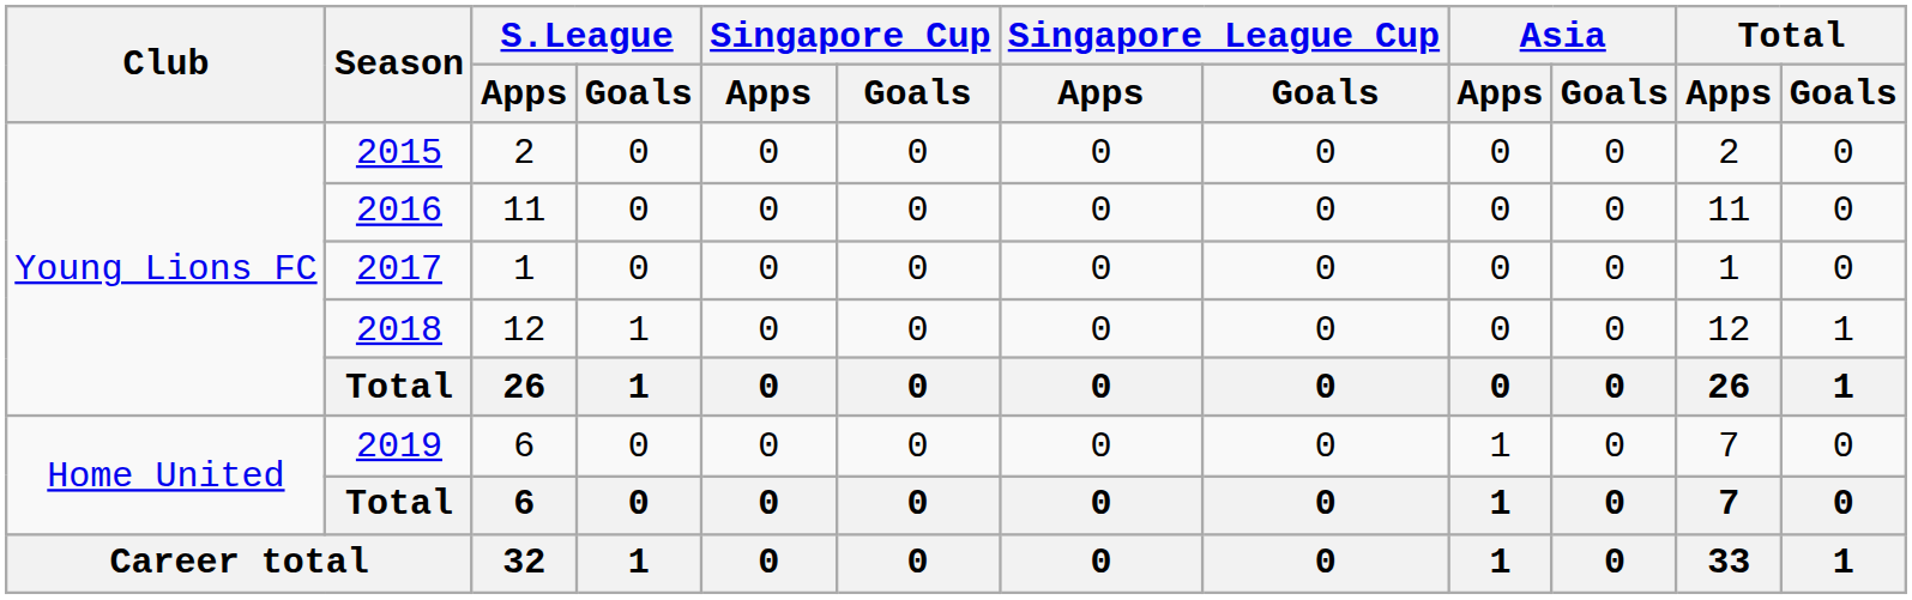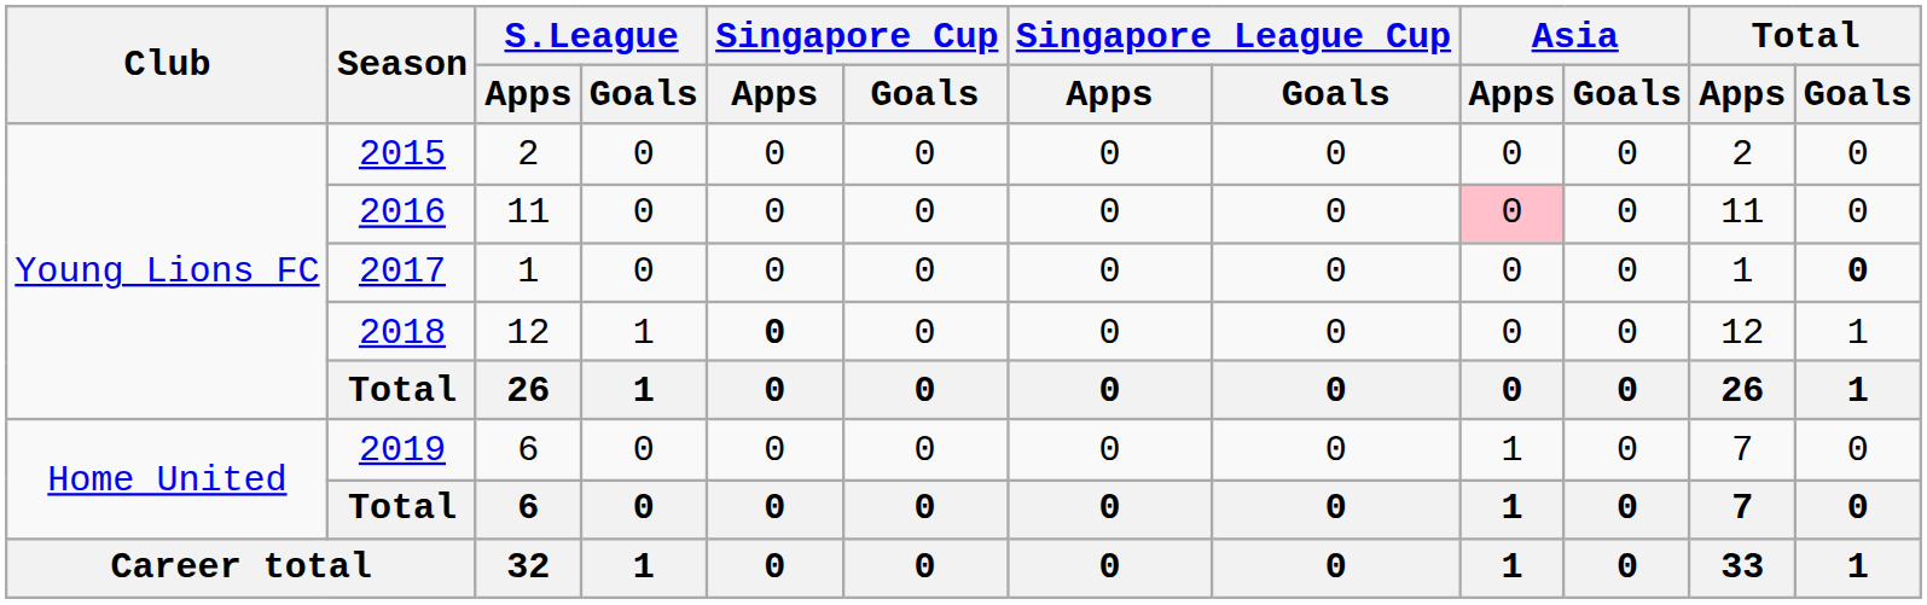2016 | Asia / Apps: no background -> pink background
2017 | Total / Goals: normal -> bold
2018 | Singapore Cup / Apps: normal -> bold
